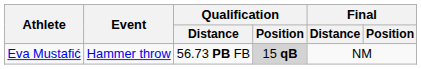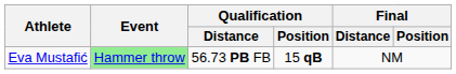Eva Mustafić | Event: no background -> lightgreen background
Eva Mustafić | Qualification / Position: lightgrey background -> no background
